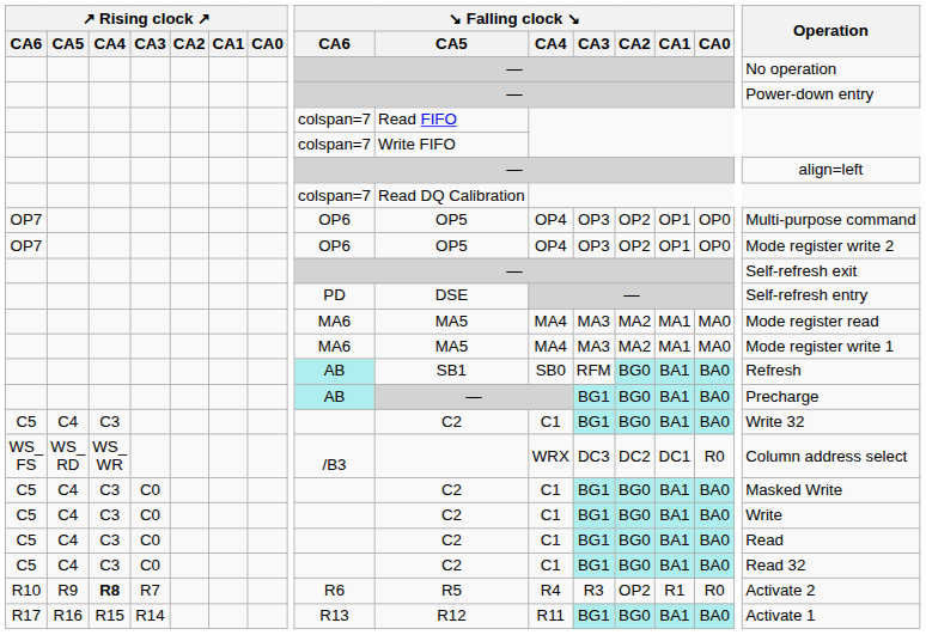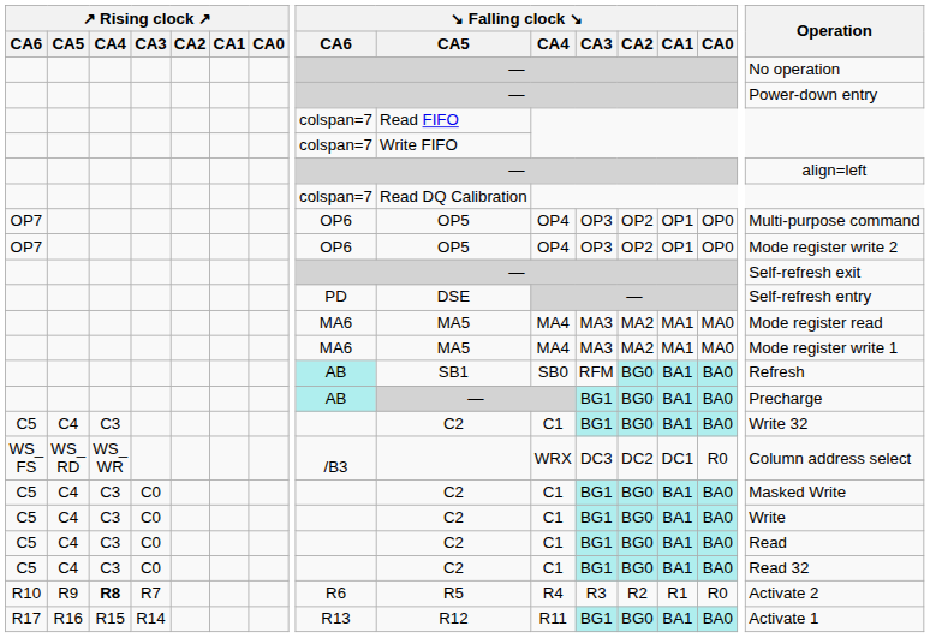R10 | ↘ Falling clock ↘ / CA2: OP2 -> R2
